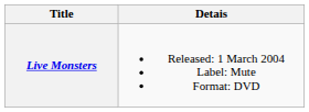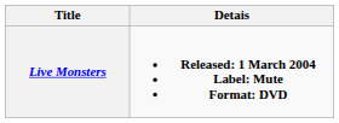Live Monsters | Detais: normal -> bold
